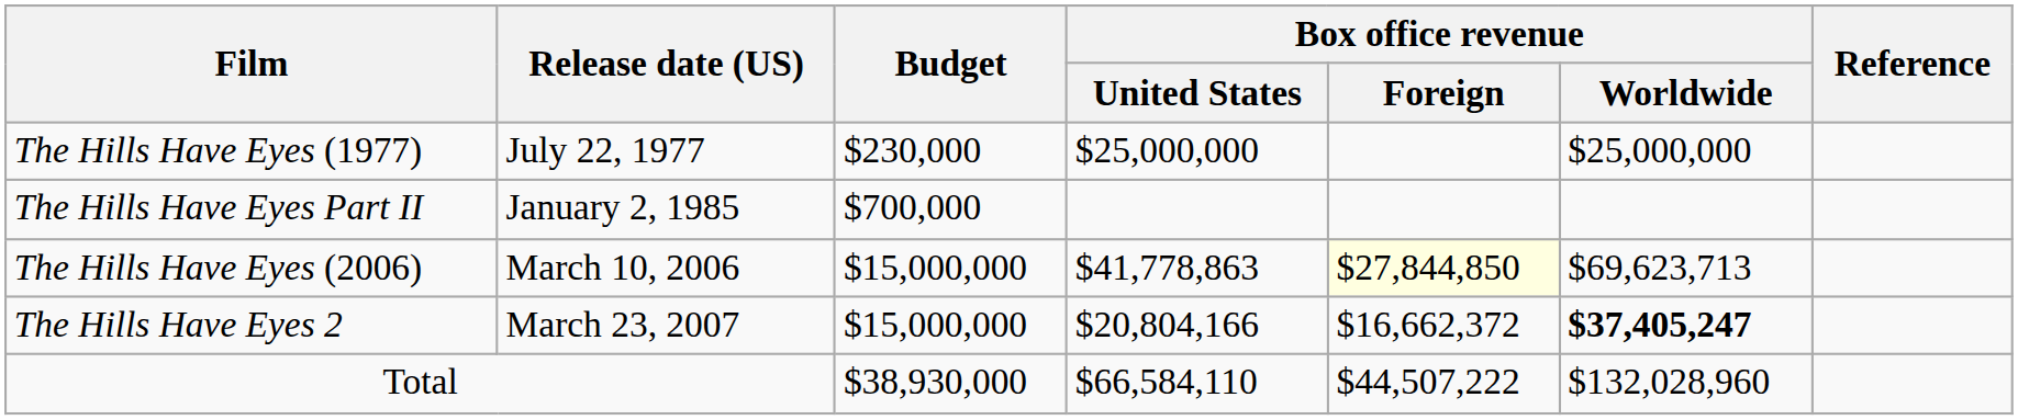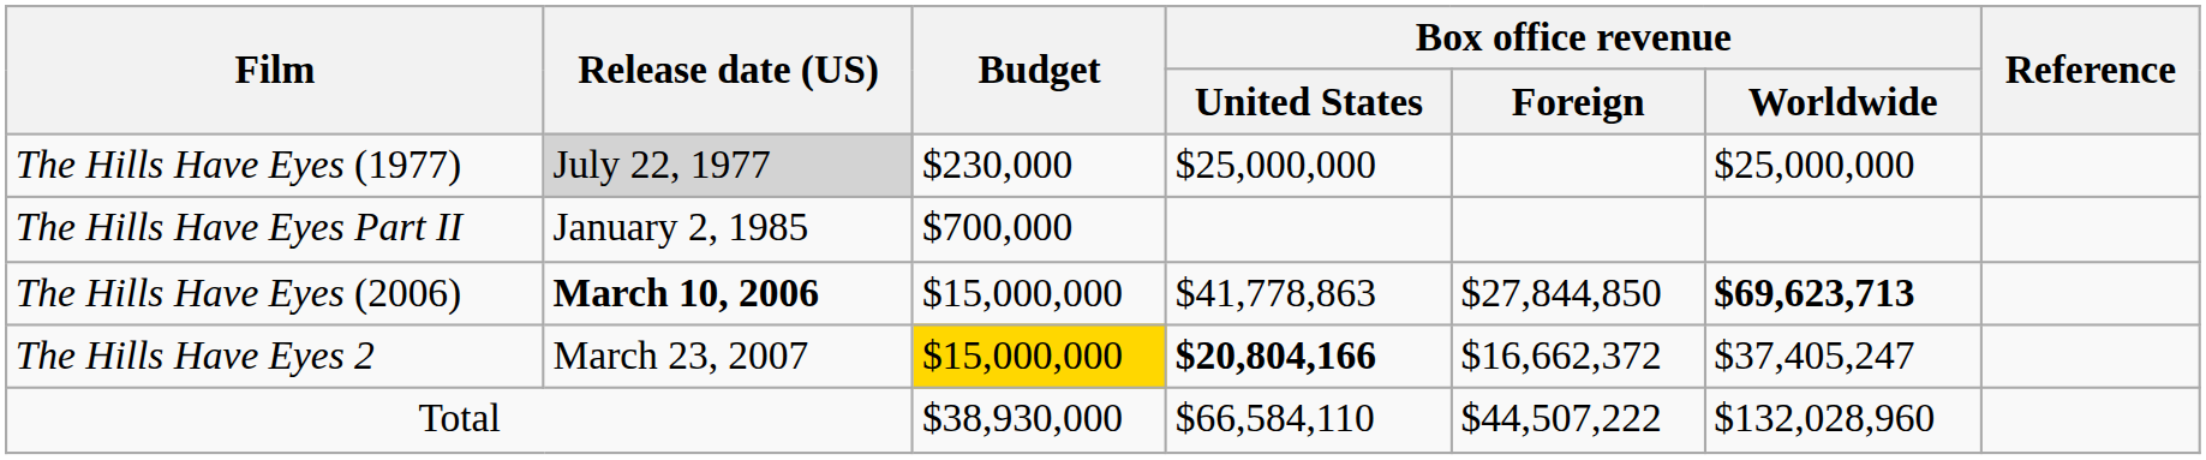The Hills Have Eyes (1977) | Release date (US): no background -> lightgrey background
The Hills Have Eyes (2006) | Release date (US): normal -> bold
The Hills Have Eyes (2006) | Box office revenue / Foreign: lightyellow background -> no background
The Hills Have Eyes (2006) | Box office revenue / Worldwide: normal -> bold
The Hills Have Eyes 2 | Budget: no background -> gold background
The Hills Have Eyes 2 | Box office revenue / United States: normal -> bold
The Hills Have Eyes 2 | Box office revenue / Worldwide: bold -> normal
